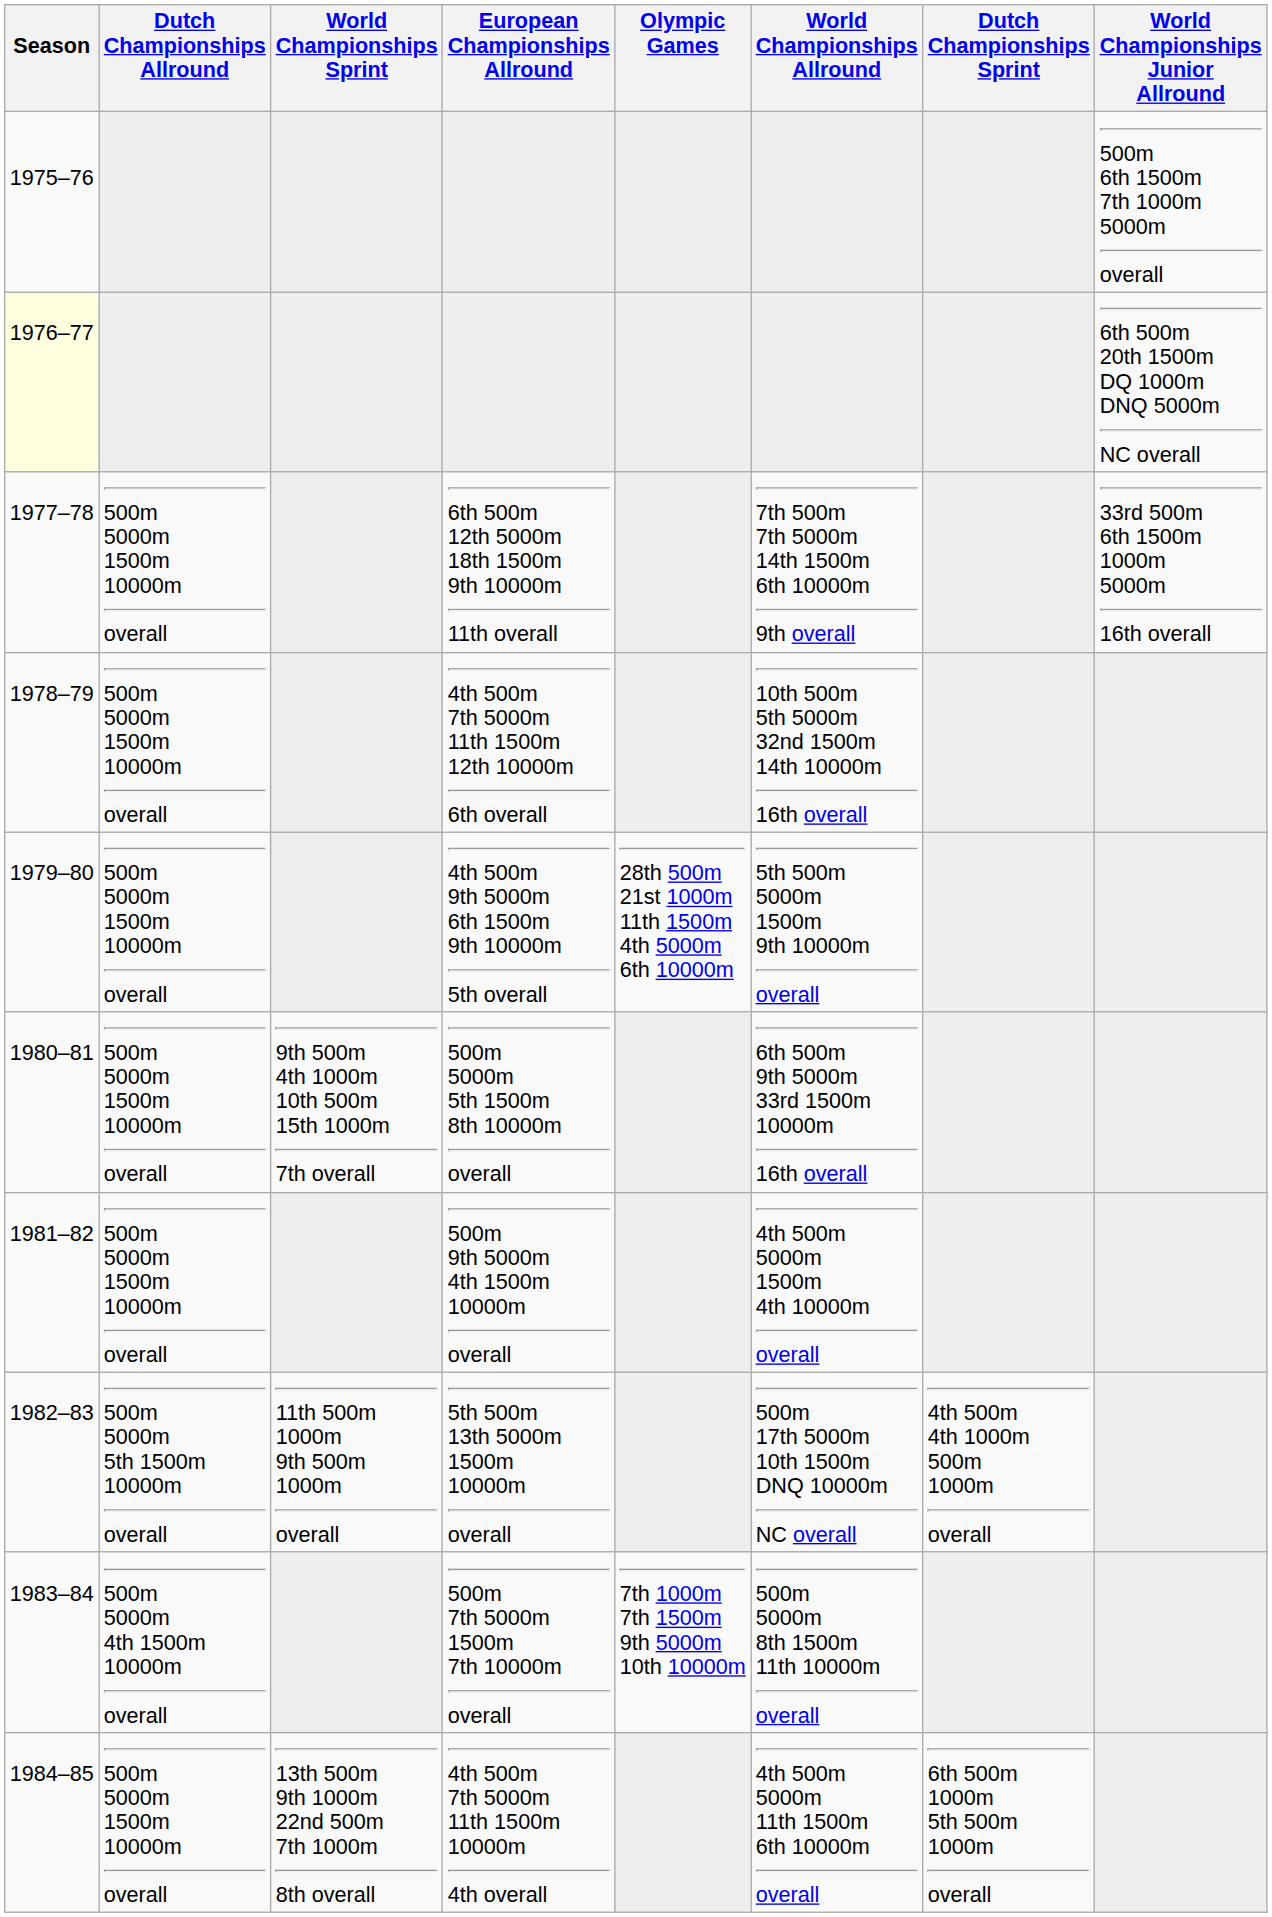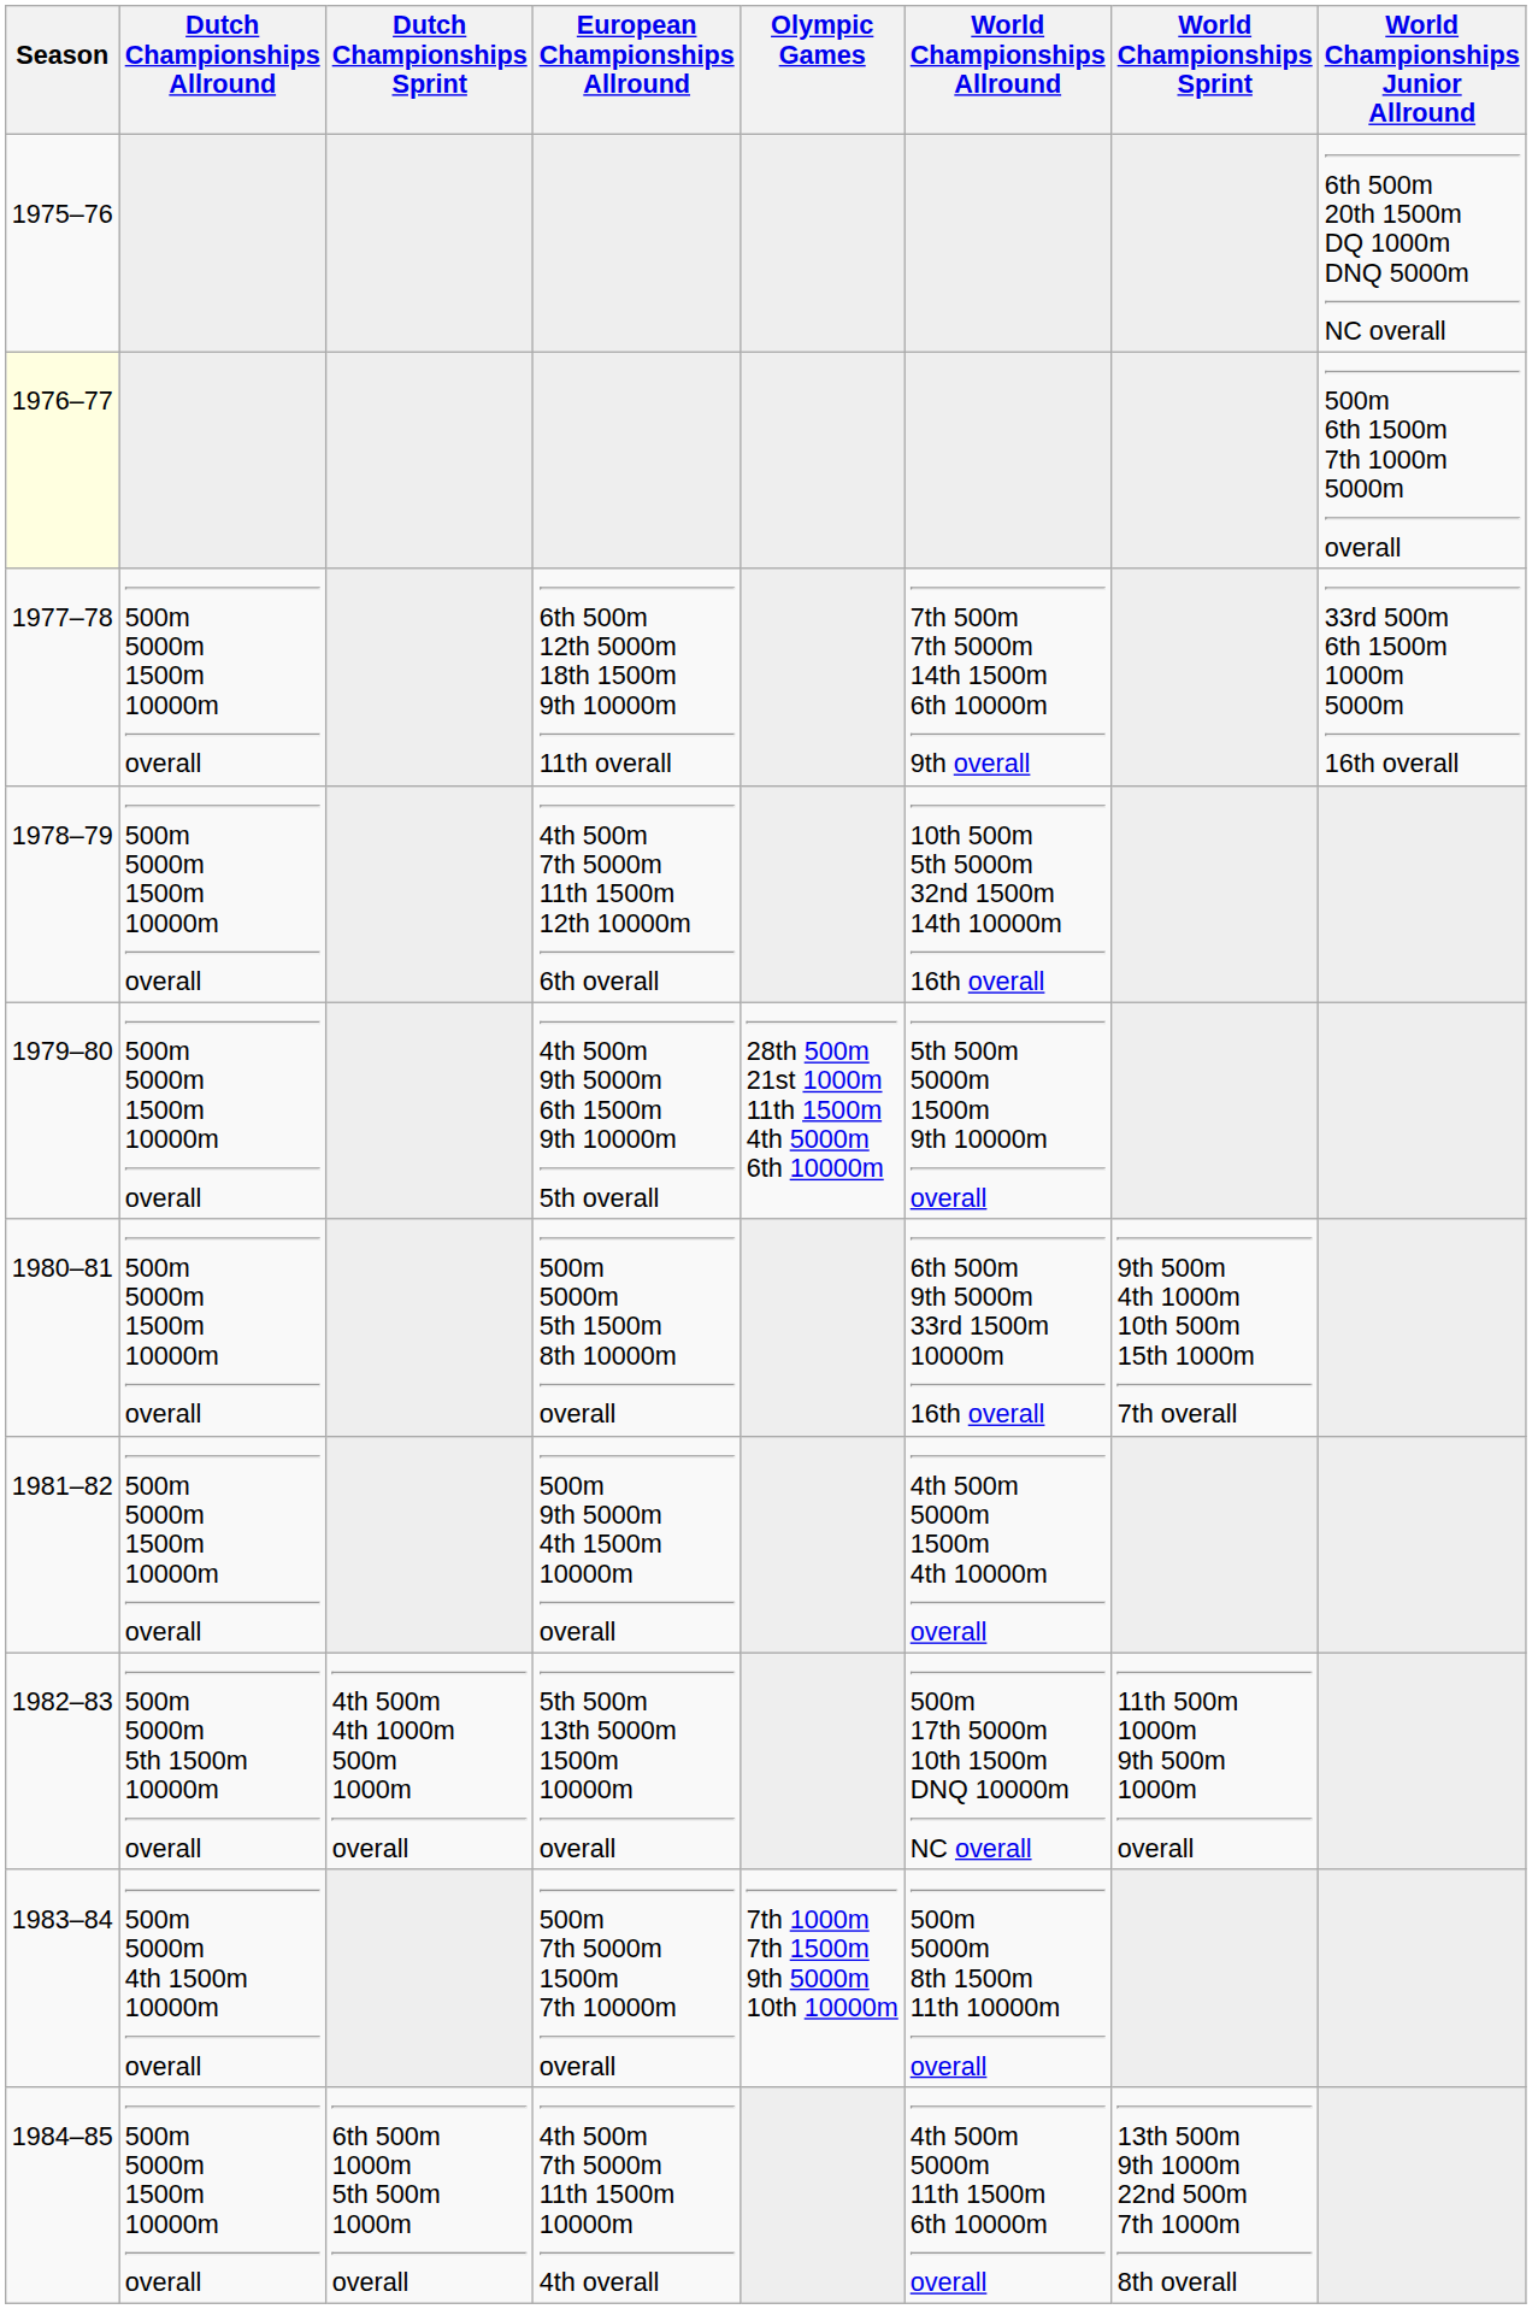columns swapped: Dutch Championships Sprint <-> World Championships Sprint
row 2 | World Championships Junior Allround: 500m 6th 1500m 7th 1000m 5000m overall -> 6th 500m 20th 1500m DQ 1000m DNQ 5000m NC overall
row 3 | World Championships Junior Allround: 6th 500m 20th 1500m DQ 1000m DNQ 5000m NC overall -> 500m 6th 1500m 7th 1000m 5000m overall
